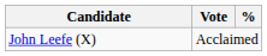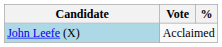John Leefe (X) | Candidate: no background -> lightblue background
